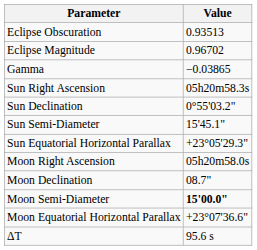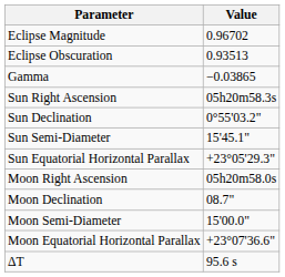rows swapped: Eclipse Magnitude <-> Eclipse Obscuration
Moon Semi-Diameter | Value: bold -> normal
